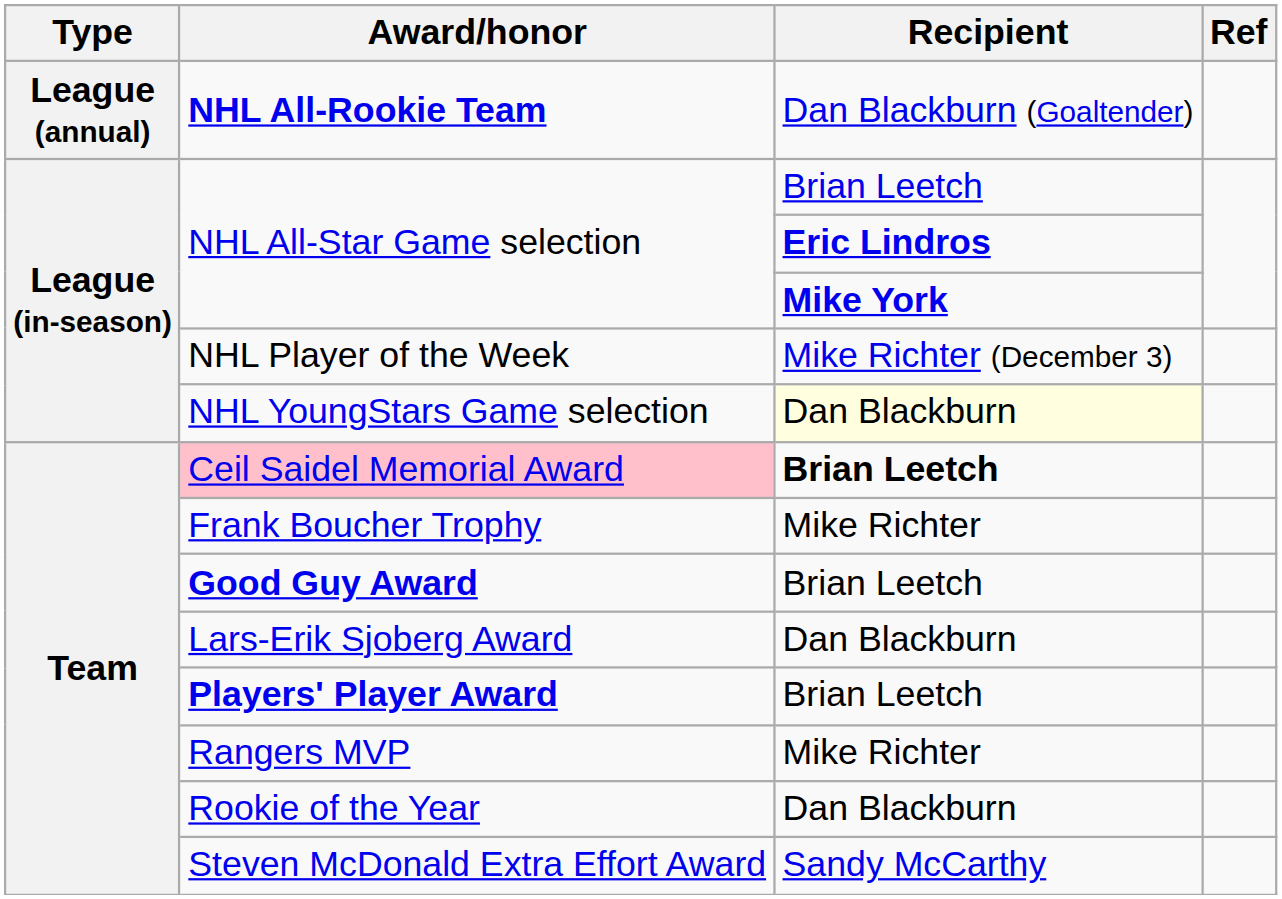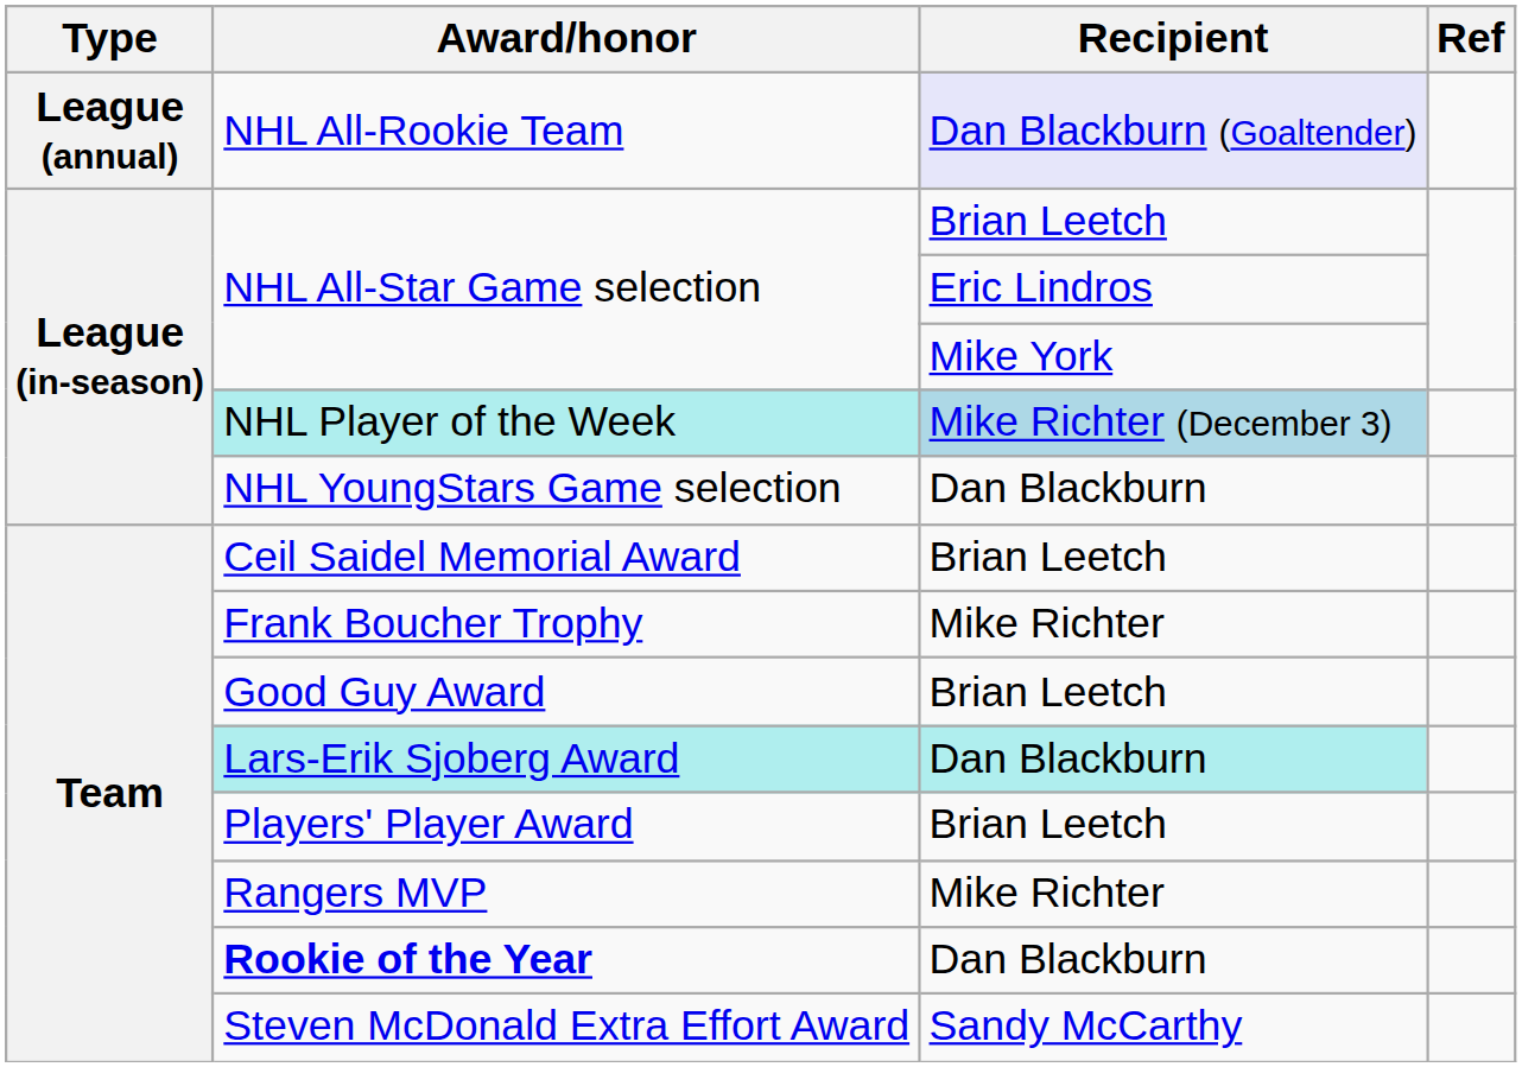NHL All-Rookie Team | Award/honor: bold -> normal
NHL All-Rookie Team | Recipient: no background -> lavender background
NHL All-Star Game selection / Eric Lindros | Recipient: bold -> normal
NHL All-Star Game selection / Mike York | Recipient: bold -> normal
NHL Player of the Week | Award/honor: no background -> paleturquoise background
NHL Player of the Week | Recipient: no background -> lightblue background
NHL YoungStars Game selection | Recipient: lightyellow background -> no background
Ceil Saidel Memorial Award | Award/honor: pink background -> no background
Ceil Saidel Memorial Award | Recipient: bold -> normal
Good Guy Award | Award/honor: bold -> normal
Lars-Erik Sjoberg Award | Award/honor: no background -> paleturquoise background
Lars-Erik Sjoberg Award | Recipient: no background -> paleturquoise background
Players' Player Award | Award/honor: bold -> normal
Rookie of the Year | Award/honor: normal -> bold
